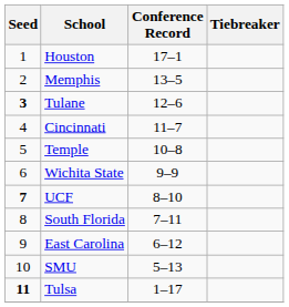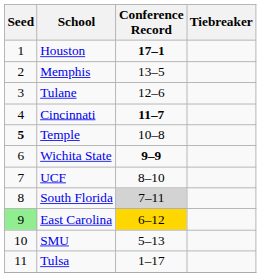Houston | Conference Record: normal -> bold
Tulane | Seed: bold -> normal
Cincinnati | Conference Record: normal -> bold
Temple | Seed: normal -> bold
Wichita State | Conference Record: normal -> bold
UCF | Seed: bold -> normal
South Florida | Conference Record: no background -> lightgrey background
East Carolina | Seed: no background -> lightgreen background
East Carolina | Conference Record: no background -> gold background
Tulsa | Seed: bold -> normal
